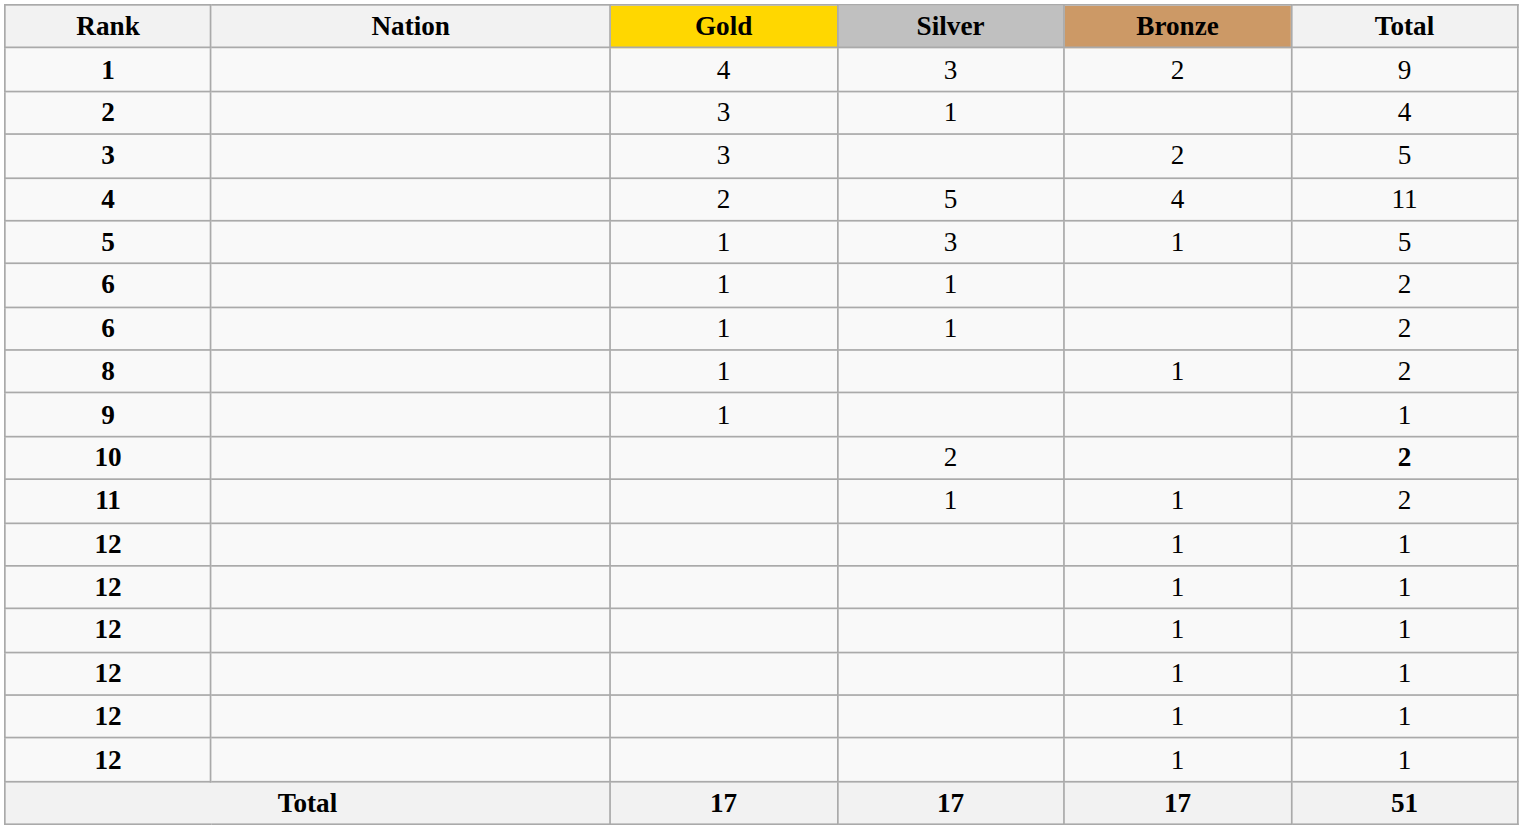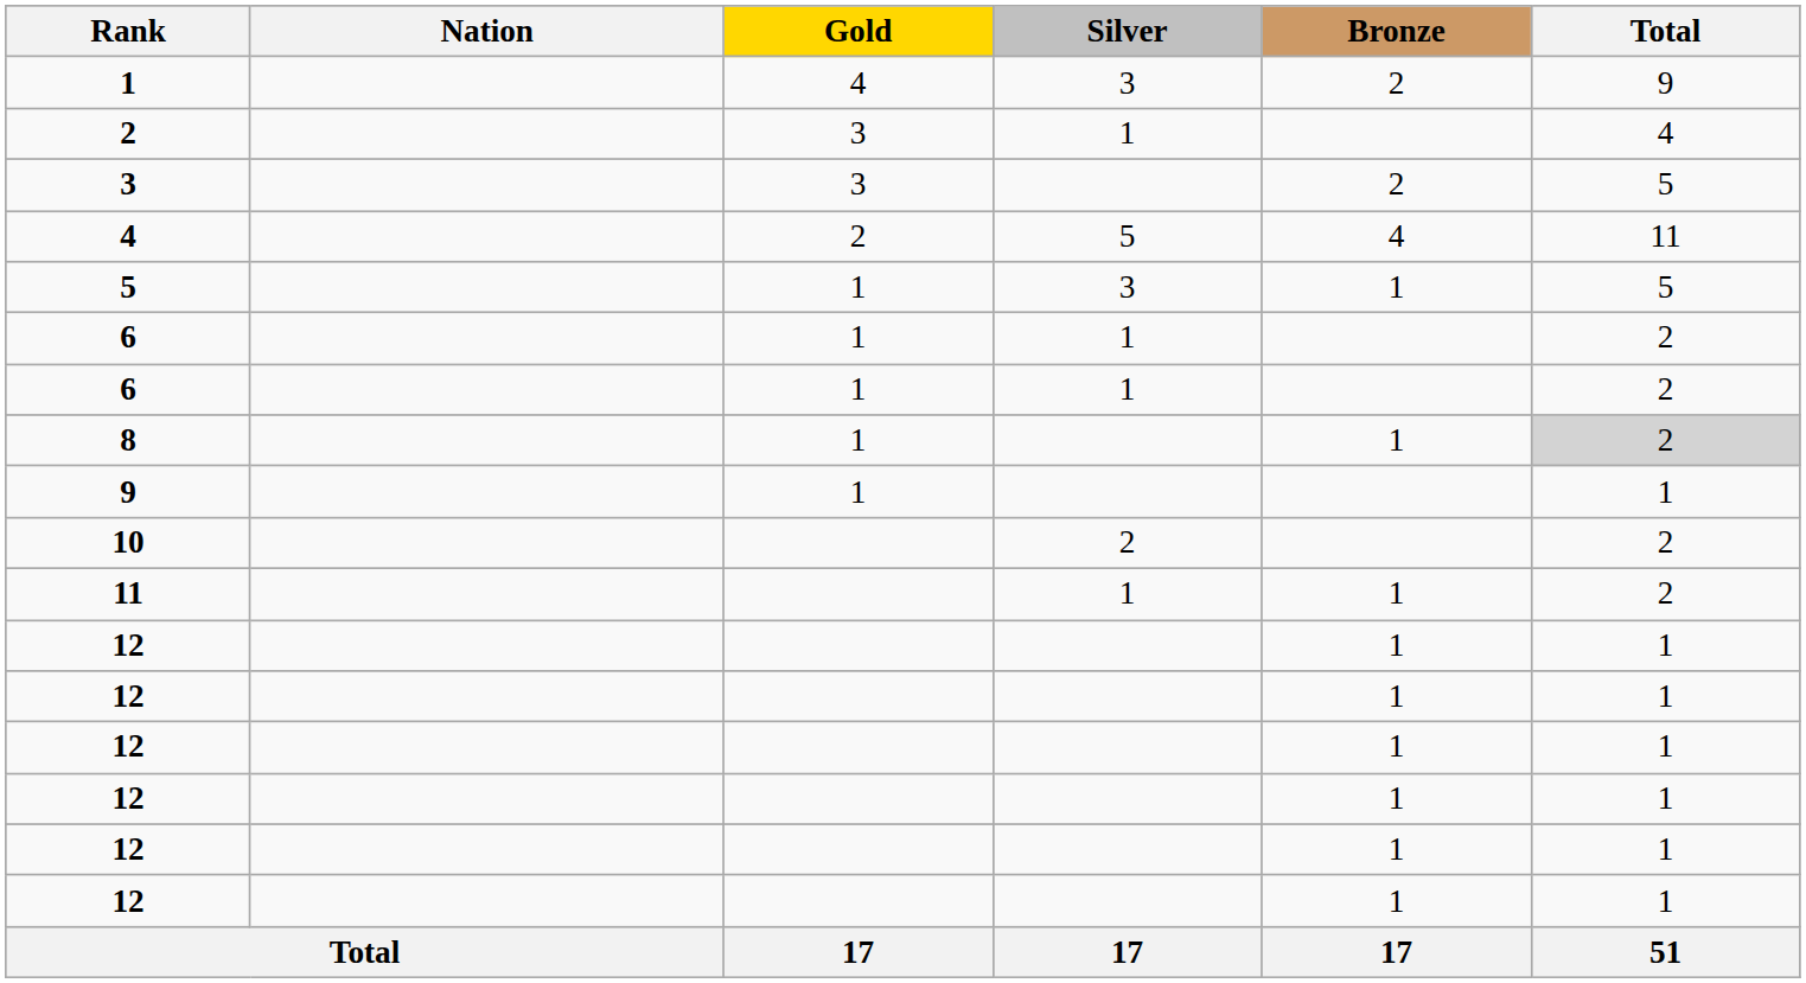8 | Total: no background -> lightgrey background
10 | Total: bold -> normal
